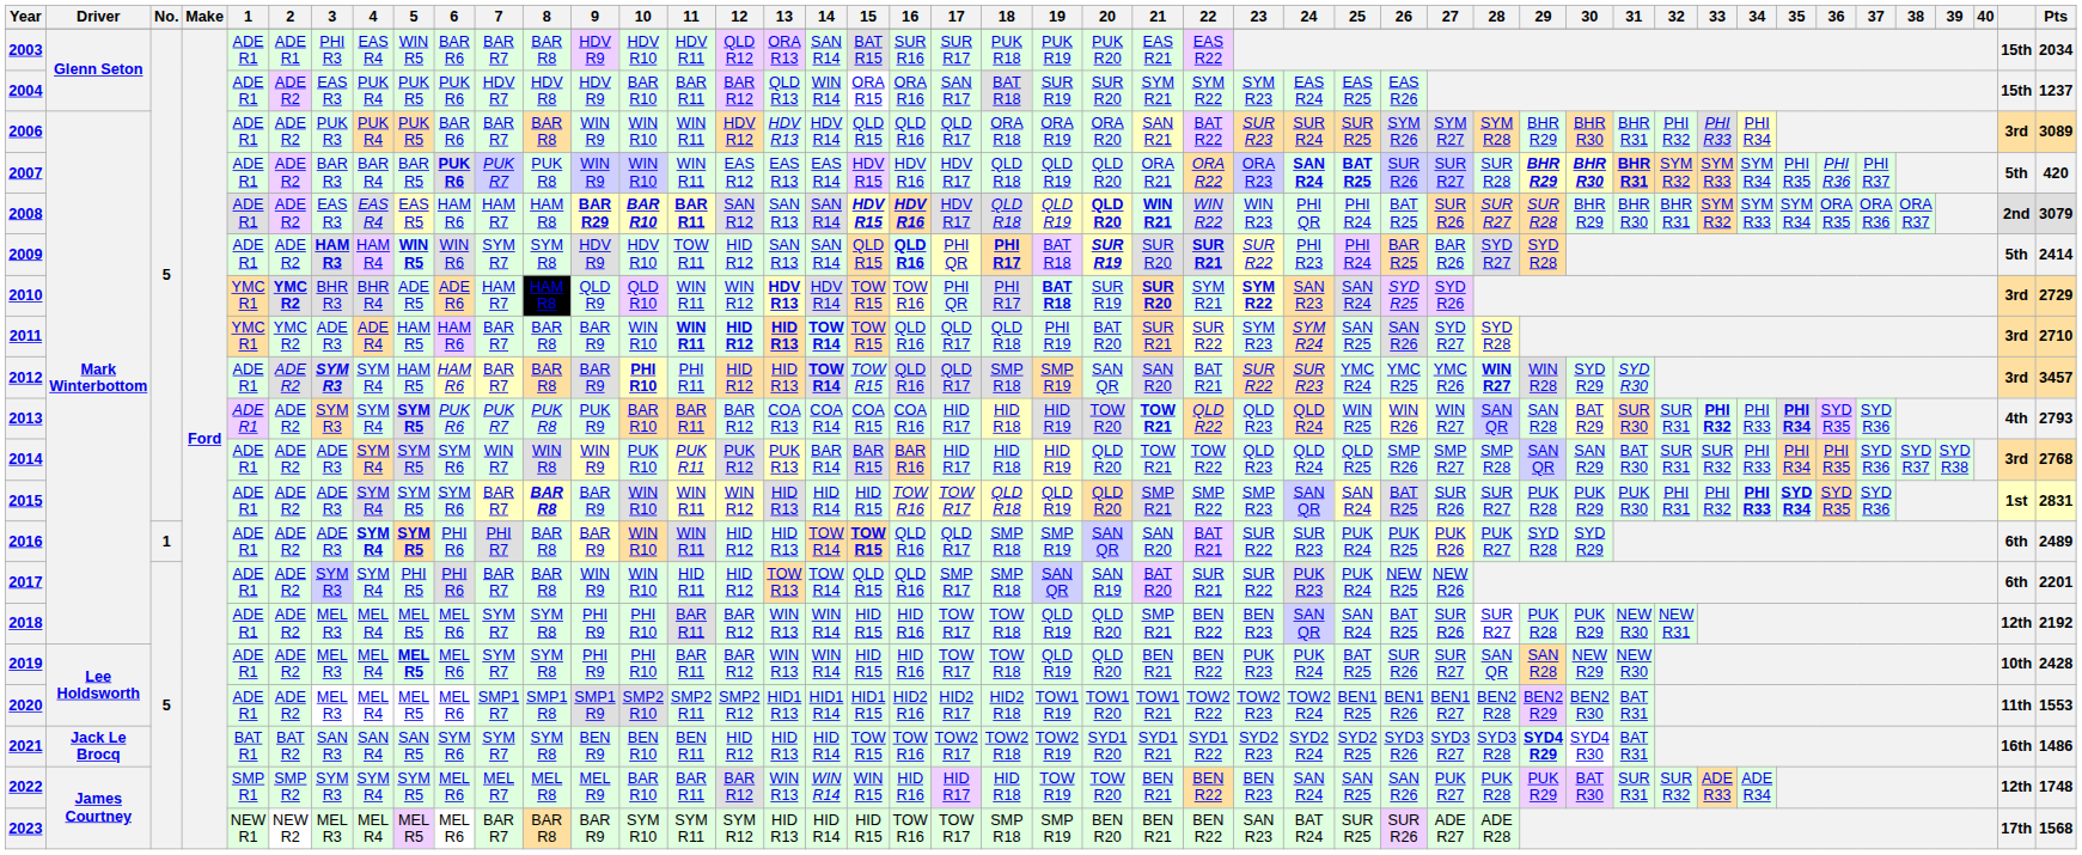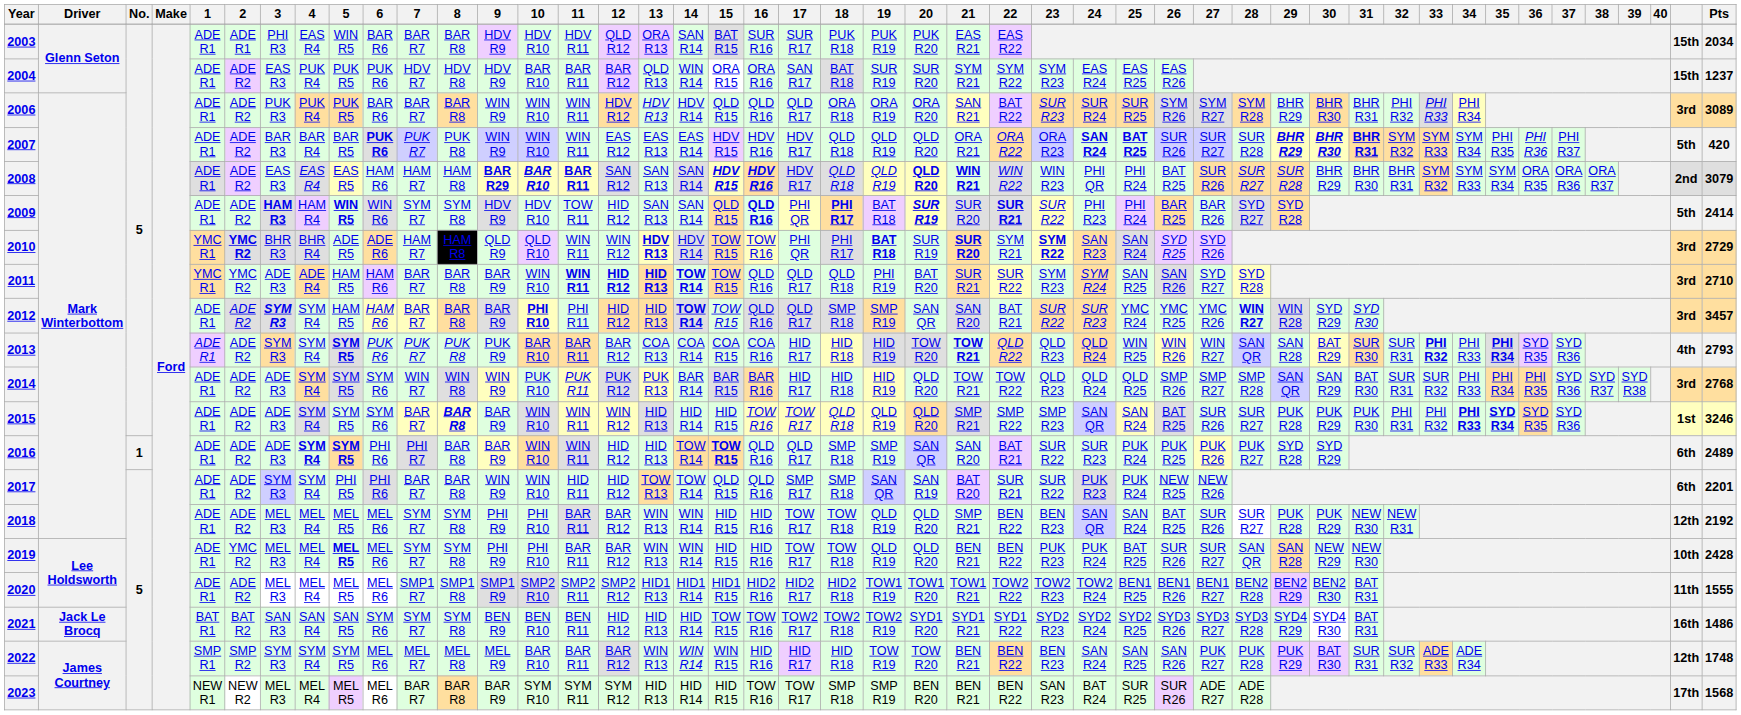2015 | Pts: 2831 -> 3246
2019 | 2: ADE R2 -> YMC R2
2020 | Pts: 1553 -> 1555
2021 | 29: bold -> normal
